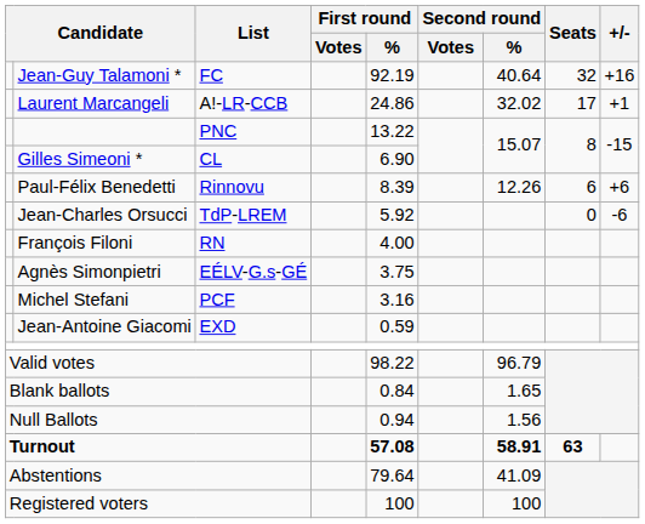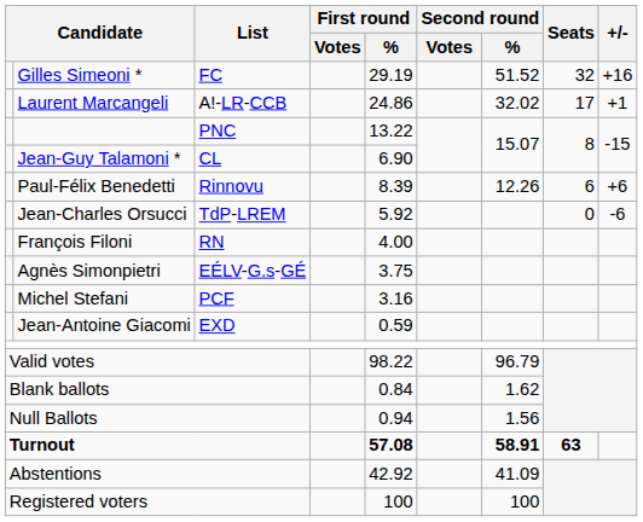FC | column 2: Jean-Guy Talamoni * -> Gilles Simeoni *
FC | First round / %: 92.19 -> 29.19
FC | Second round / %: 40.64 -> 51.52
CL | column 2: Gilles Simeoni * -> Jean-Guy Talamoni *
Blank ballots | Second round / %: 1.65 -> 1.62
Abstentions | First round / %: 79.64 -> 42.92
